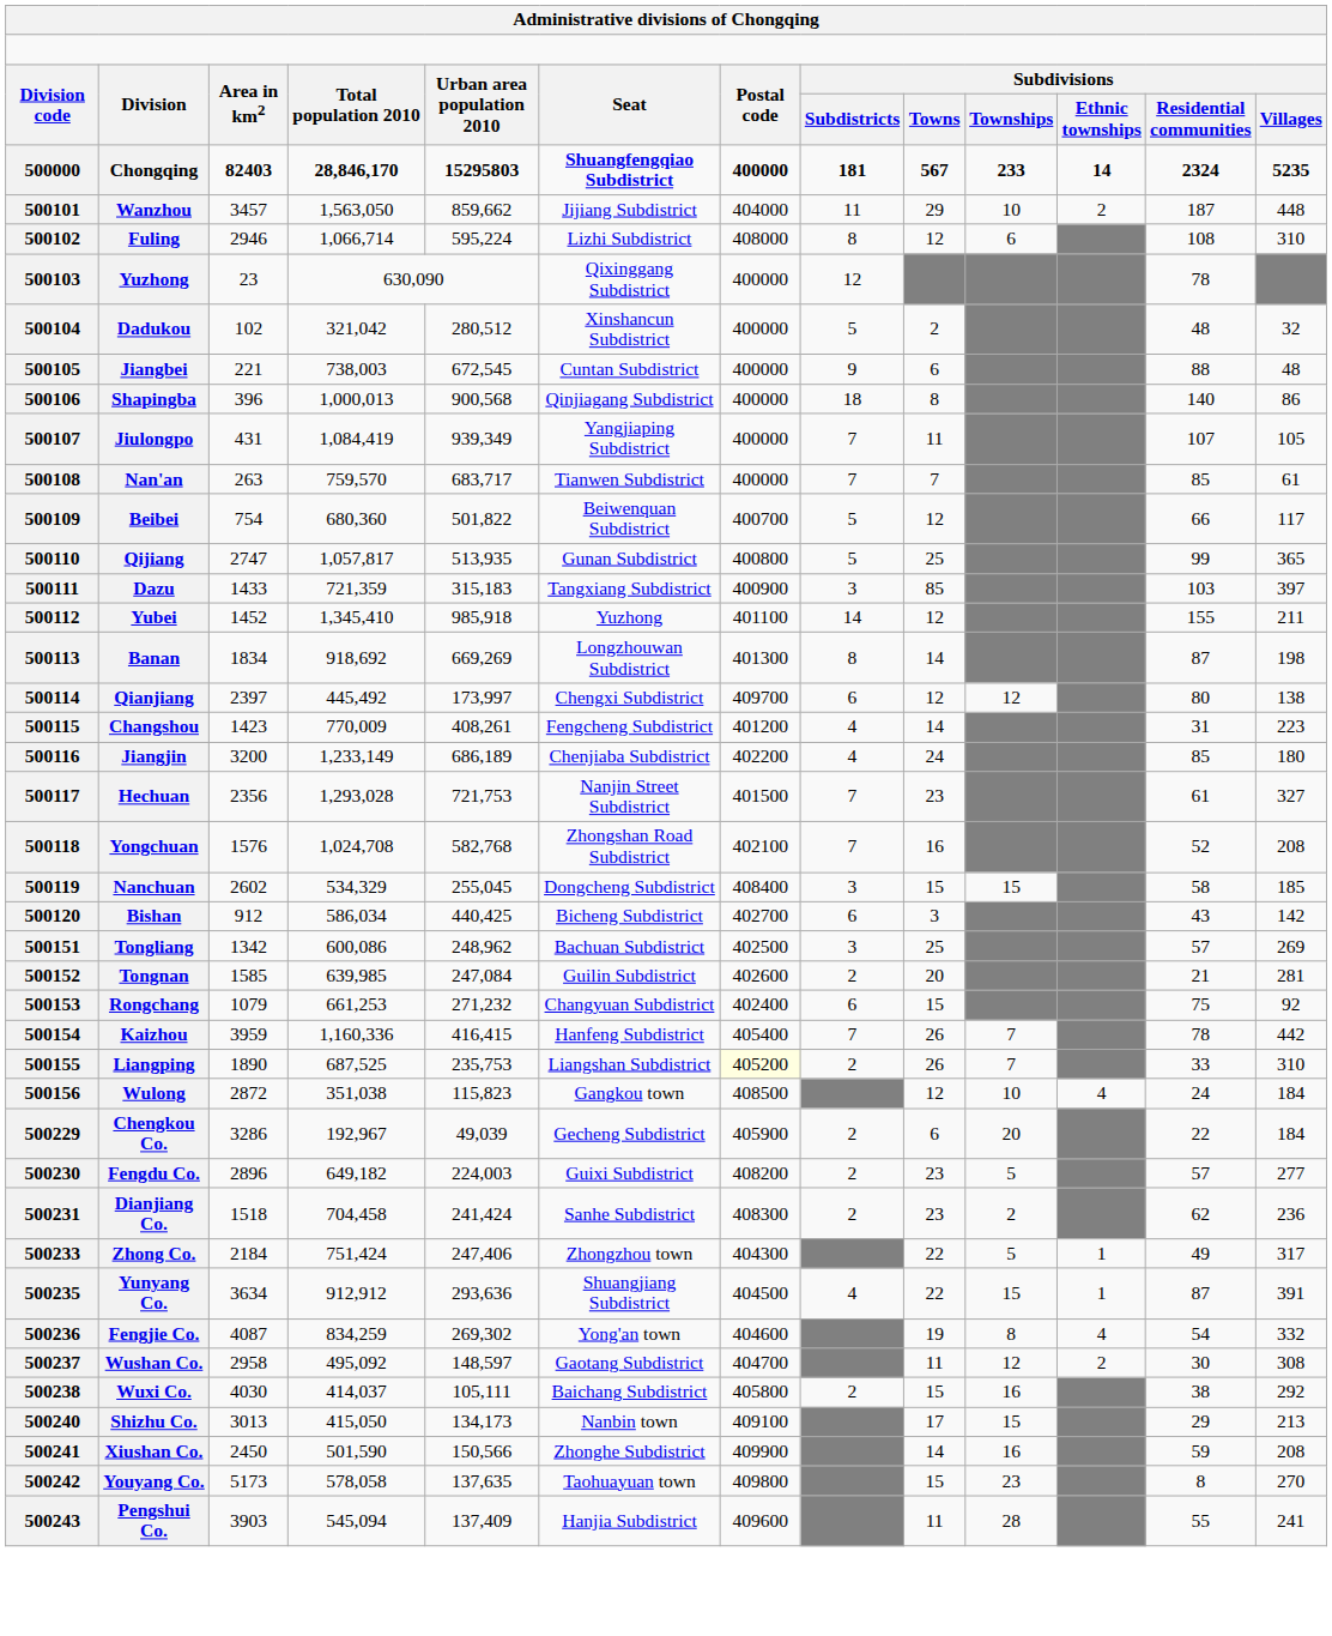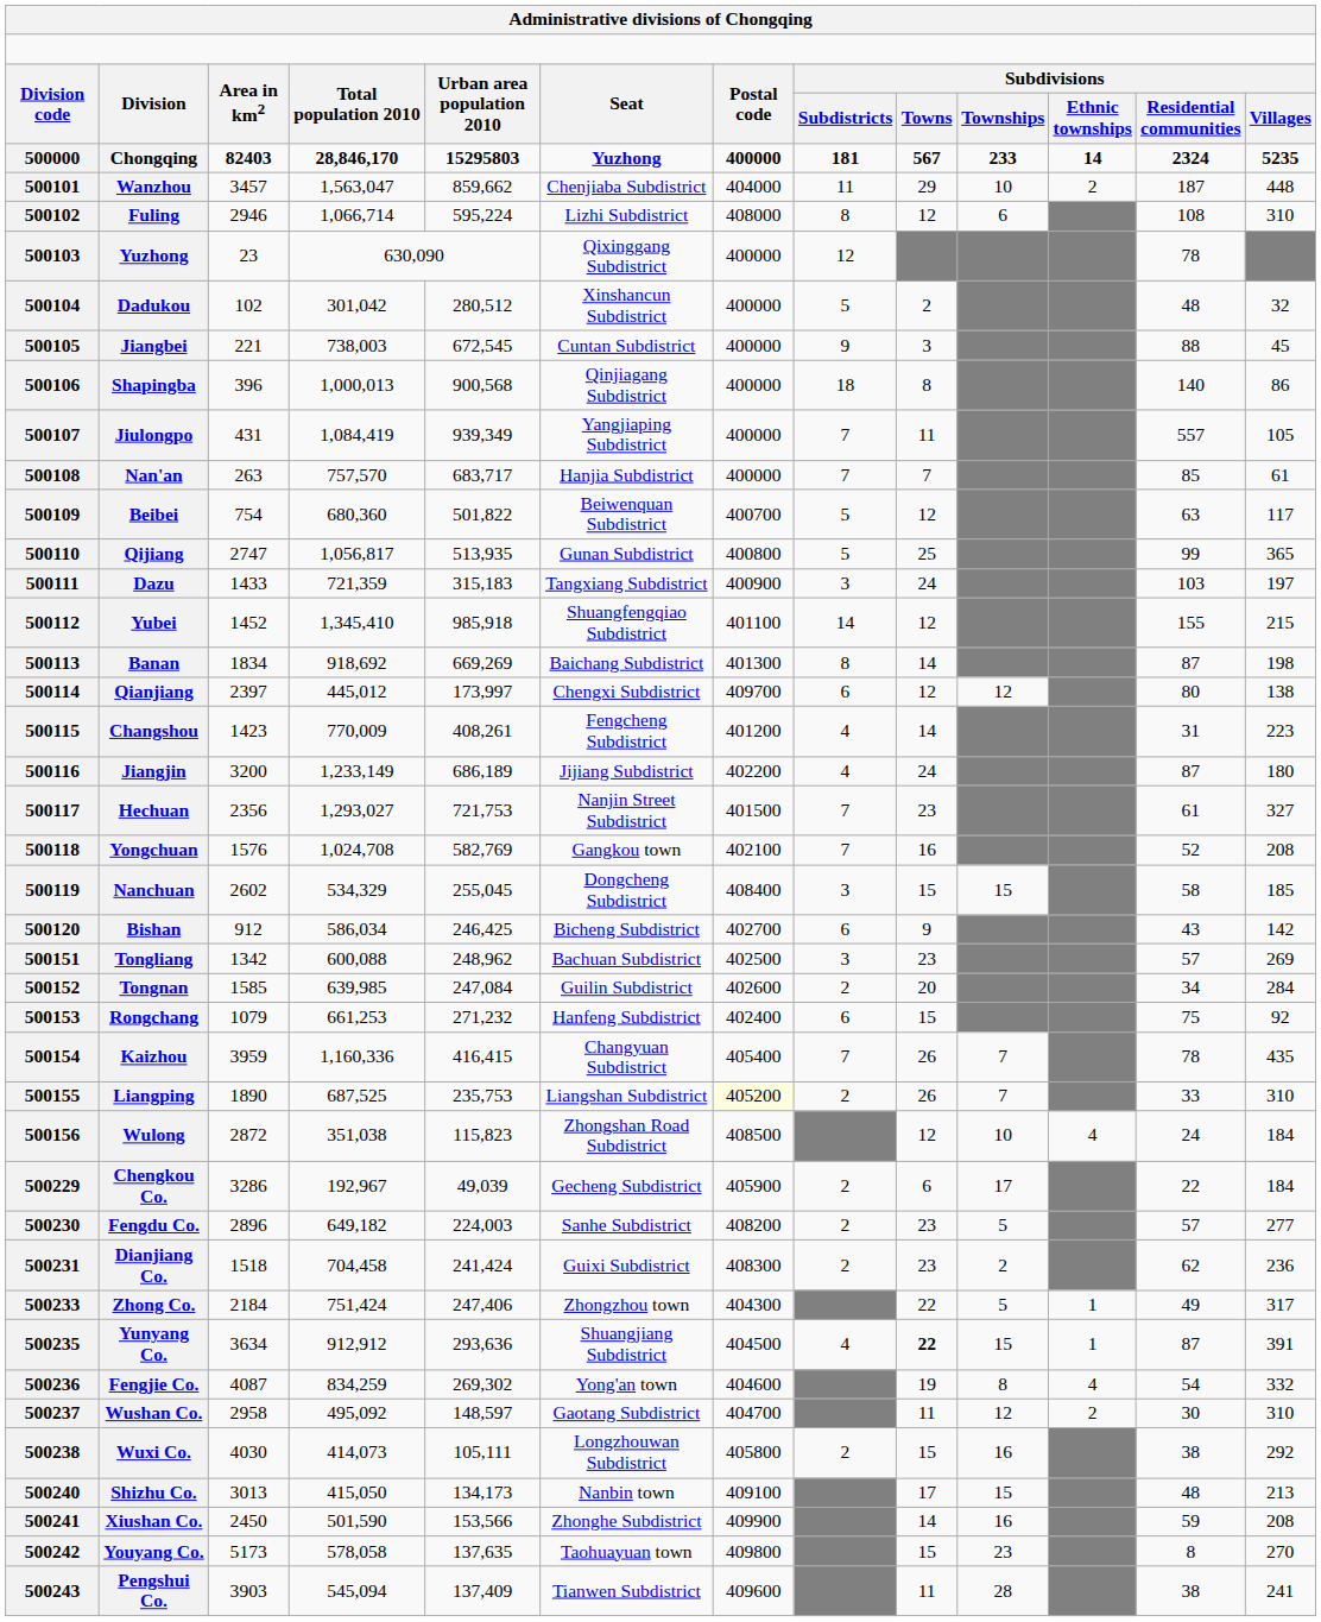Chongqing | column 6: Shuangfengqiao Subdistrict -> Yuzhong
Wanzhou | column 4: 1,563,050 -> 1,563,047
Wanzhou | column 6: Jijiang Subdistrict -> Chenjiaba Subdistrict
Dadukou | column 4: 321,042 -> 301,042
Jiangbei | column 9: 6 -> 3
Jiangbei | column 13: 48 -> 45
Jiulongpo | column 12: 107 -> 557
Nan'an | column 4: 759,570 -> 757,570
Nan'an | column 6: Tianwen Subdistrict -> Hanjia Subdistrict
Beibei | column 12: 66 -> 63
Qijiang | column 4: 1,057,817 -> 1,056,817
Dazu | column 9: 85 -> 24
Dazu | column 13: 397 -> 197
Yubei | column 6: Yuzhong -> Shuangfengqiao Subdistrict
Yubei | column 13: 211 -> 215
Banan | column 6: Longzhouwan Subdistrict -> Baichang Subdistrict
Qianjiang | column 4: 445,492 -> 445,012
Jiangjin | column 6: Chenjiaba Subdistrict -> Jijiang Subdistrict
Jiangjin | column 12: 85 -> 87
Hechuan | column 4: 1,293,028 -> 1,293,027
Yongchuan | column 5: 582,768 -> 582,769
Yongchuan | column 6: Zhongshan Road Subdistrict -> Gangkou town
Bishan | column 5: 440,425 -> 246,425
Bishan | column 9: 3 -> 9
Tongliang | column 4: 600,086 -> 600,088
Tongliang | column 9: 25 -> 23
Tongnan | column 12: 21 -> 34
Tongnan | column 13: 281 -> 284
Rongchang | column 6: Changyuan Subdistrict -> Hanfeng Subdistrict
Kaizhou | column 6: Hanfeng Subdistrict -> Changyuan Subdistrict
Kaizhou | column 13: 442 -> 435
Wulong | column 6: Gangkou town -> Zhongshan Road Subdistrict
Chengkou Co. | column 10: 20 -> 17
Fengdu Co. | column 6: Guixi Subdistrict -> Sanhe Subdistrict
Dianjiang Co. | column 6: Sanhe Subdistrict -> Guixi Subdistrict
Yunyang Co. | column 9: normal -> bold
Wushan Co. | column 13: 308 -> 310
Wuxi Co. | column 4: 414,037 -> 414,073
Wuxi Co. | column 6: Baichang Subdistrict -> Longzhouwan Subdistrict
Shizhu Co. | column 12: 29 -> 48
Xiushan Co. | column 5: 150,566 -> 153,566
Pengshui Co. | column 6: Hanjia Subdistrict -> Tianwen Subdistrict
Pengshui Co. | column 12: 55 -> 38
